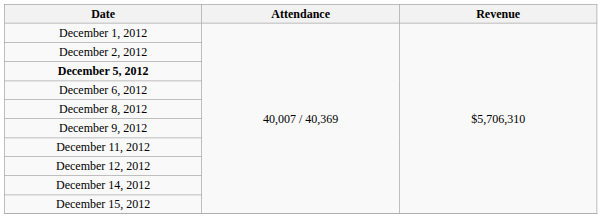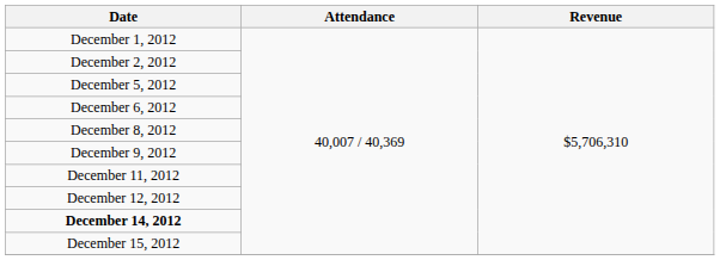December 5, 2012 | Date: bold -> normal
December 14, 2012 | Date: normal -> bold
